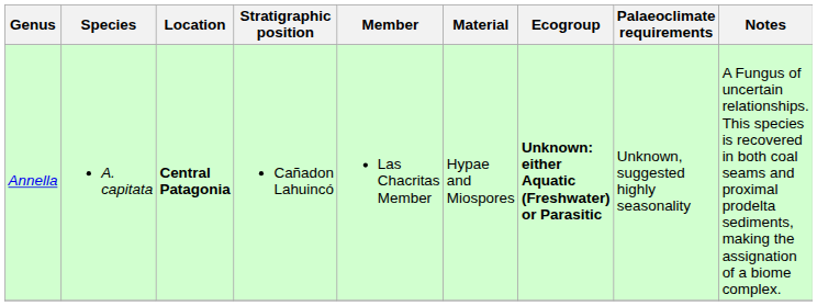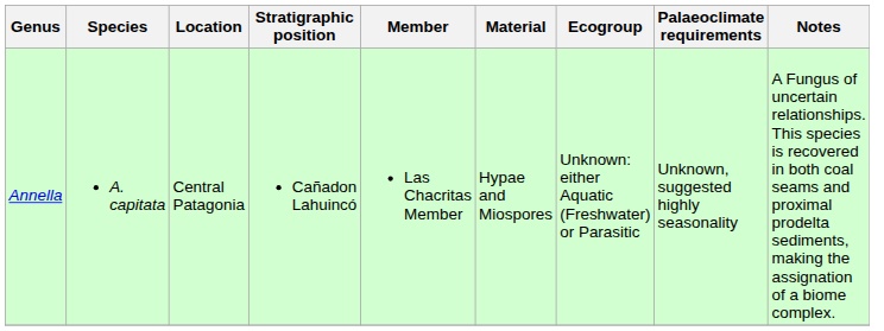Annella | Location: bold -> normal
Annella | Ecogroup: bold -> normal
